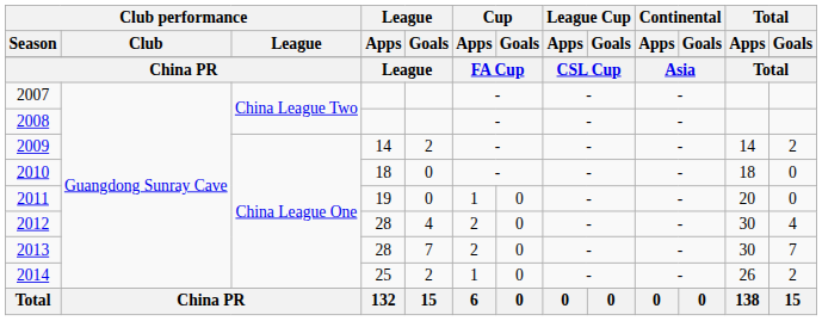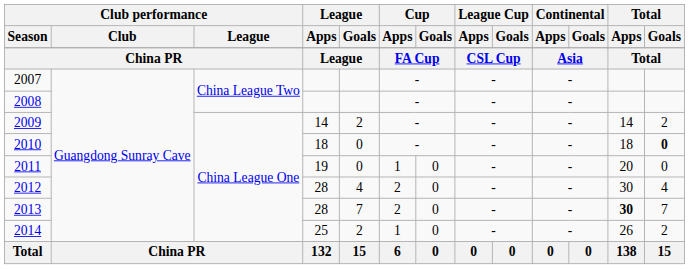2010 | Total / Goals: normal -> bold
2013 | Total / Apps: normal -> bold
